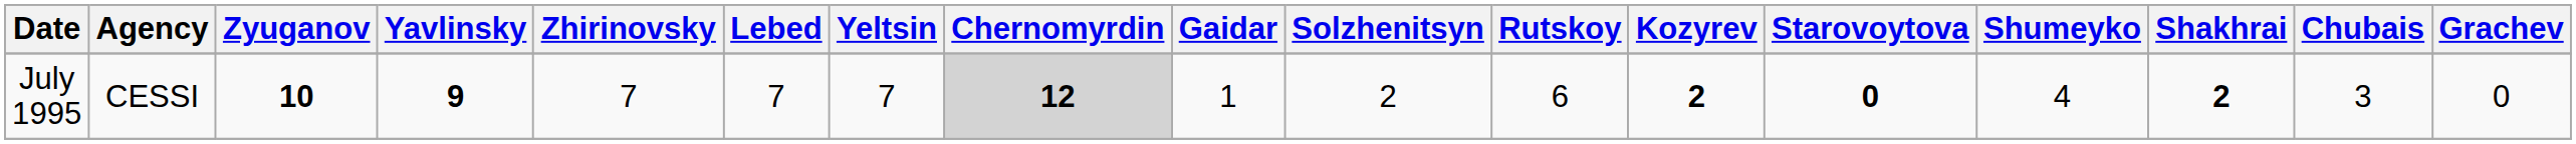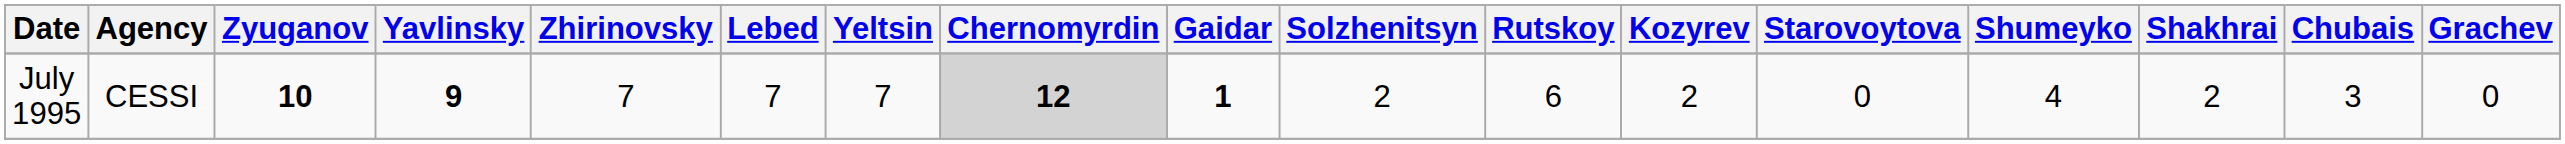July 1995 | Gaidar: normal -> bold
July 1995 | Kozyrev: bold -> normal
July 1995 | Starovoytova: bold -> normal
July 1995 | Shakhrai: bold -> normal
